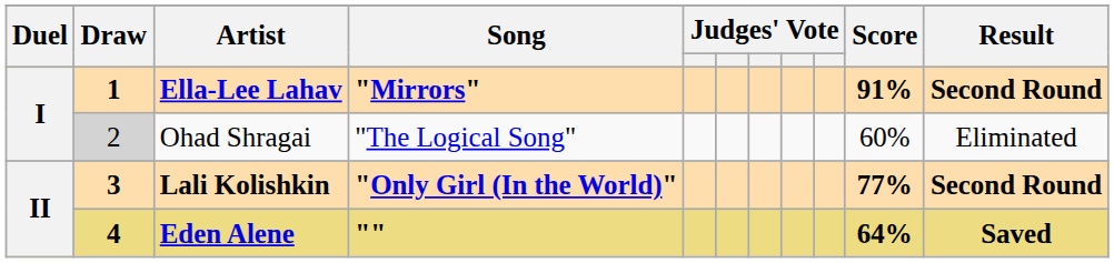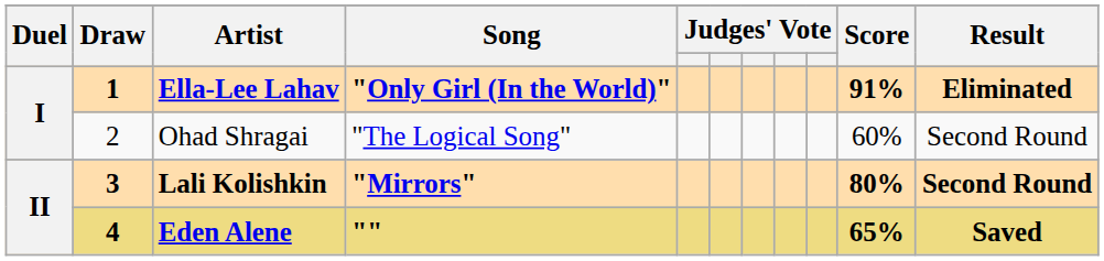Ella-Lee Lahav | Song: "Mirrors" -> "Only Girl (In the World)"
Ella-Lee Lahav | Result: Second Round -> Eliminated
Ohad Shragai | Draw: lightgrey background -> no background
Ohad Shragai | Result: Eliminated -> Second Round
Lali Kolishkin | Song: "Only Girl (In the World)" -> "Mirrors"
Lali Kolishkin | Score: 77% -> 80%
Eden Alene | Score: 64% -> 65%
